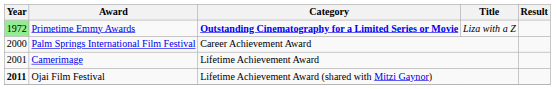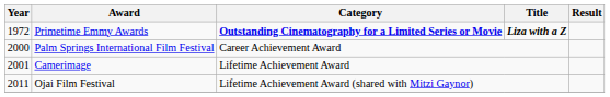Primetime Emmy Awards | Year: lightgreen background -> no background
Primetime Emmy Awards | Title: normal -> bold
Ojai Film Festival | Year: bold -> normal
